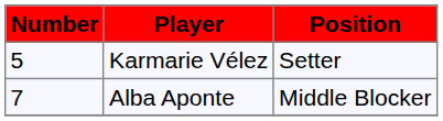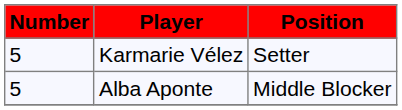Alba Aponte | Number: 7 -> 5
